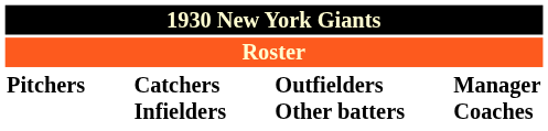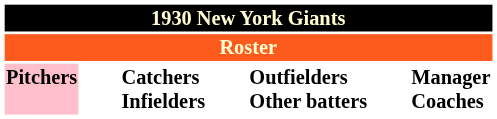Pitchers | column 1: no background -> pink background
